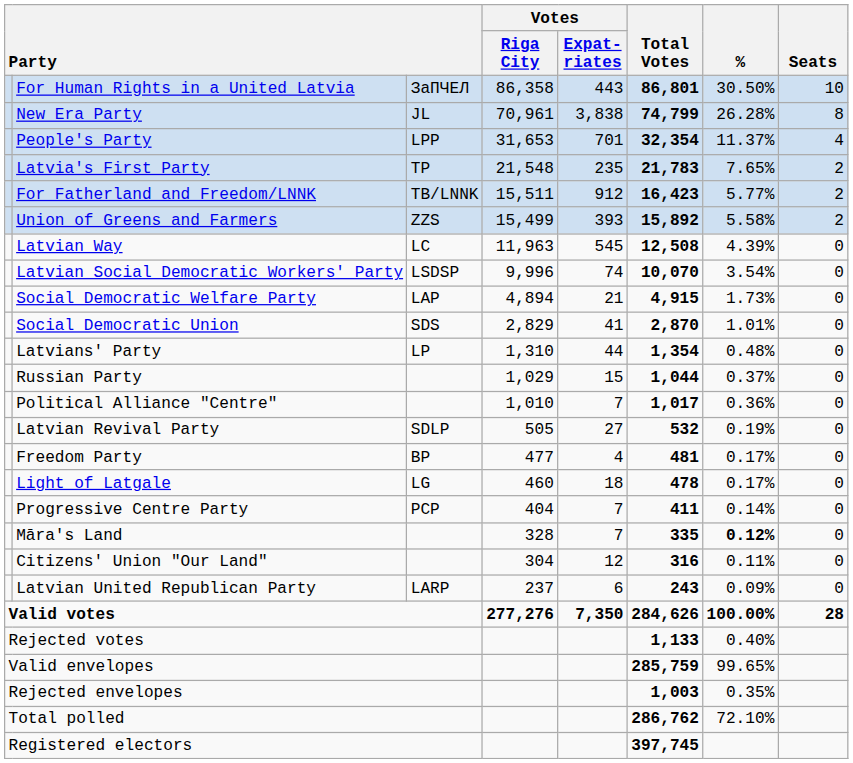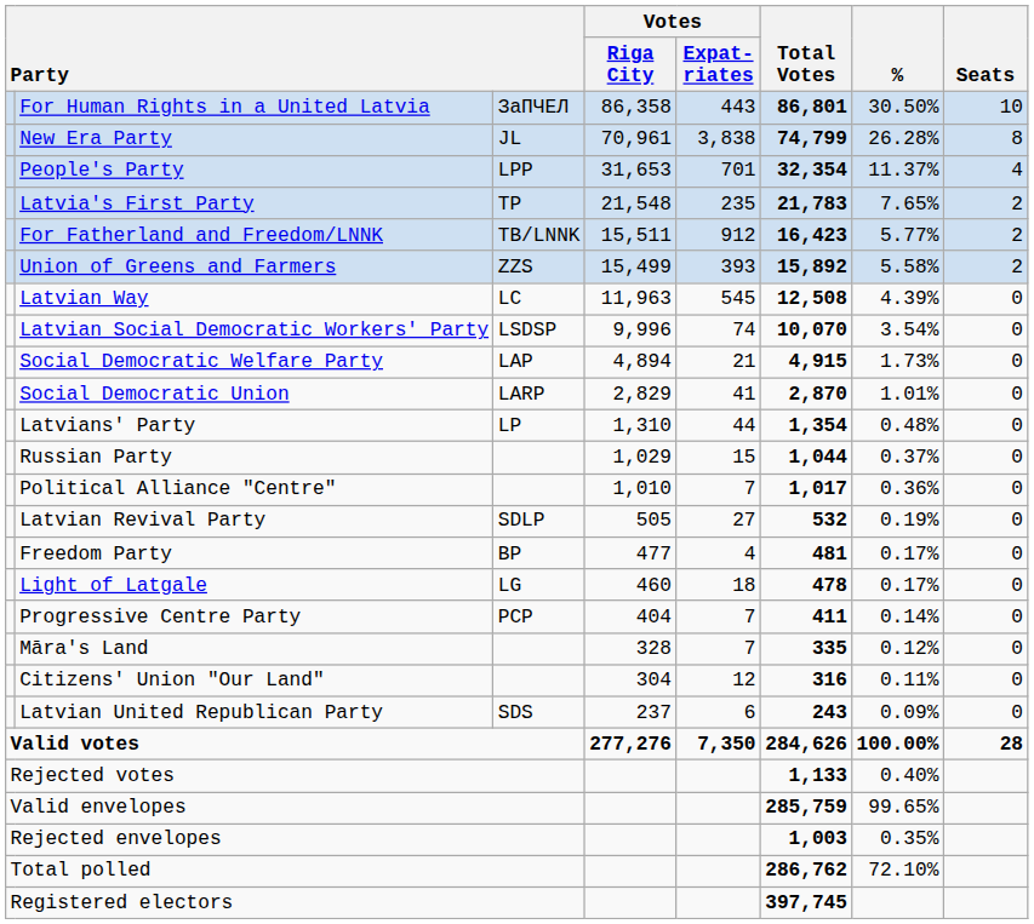Social Democratic Union | column 3: SDS -> LARP
Māra's Land | %: bold -> normal
Latvian United Republican Party | column 3: LARP -> SDS
